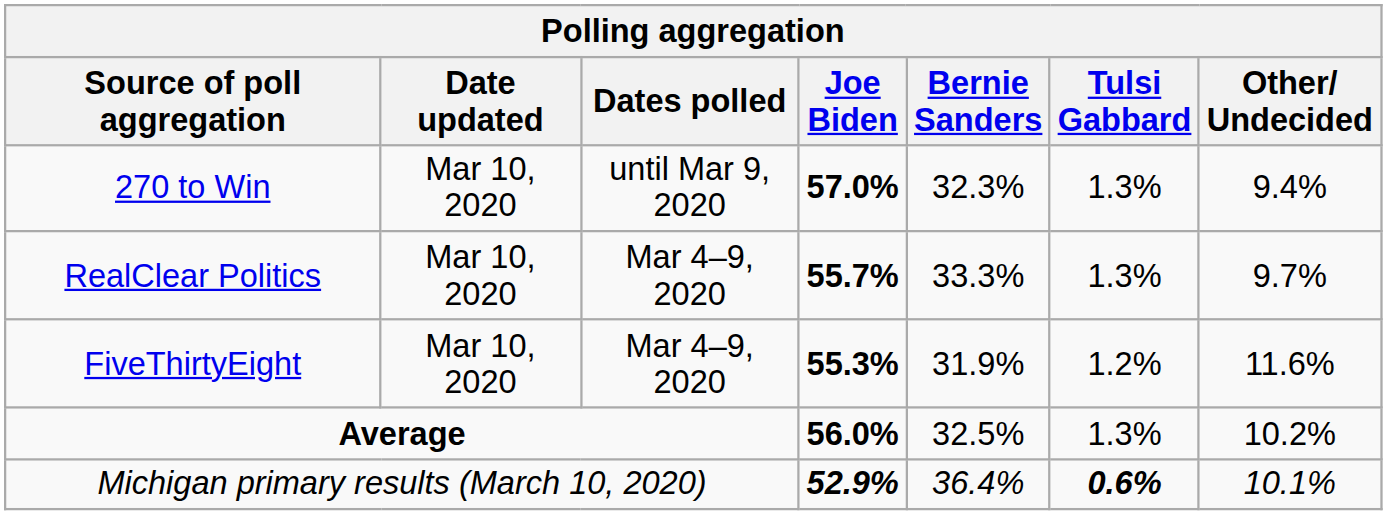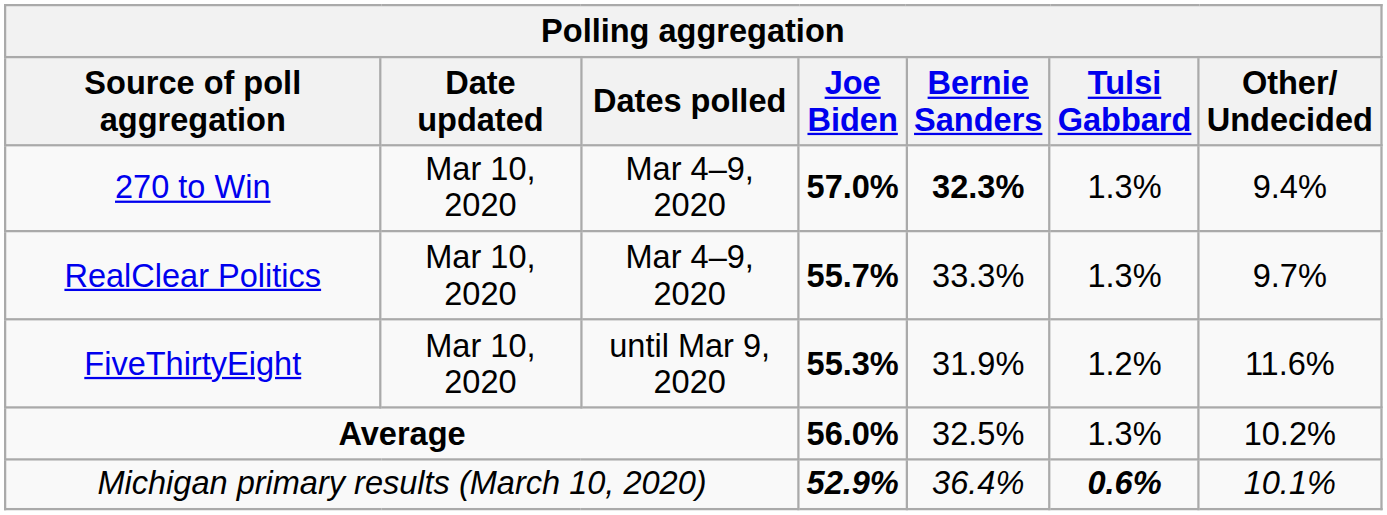270 to Win | Dates polled: until Mar 9, 2020 -> Mar 4–9, 2020
270 to Win | Bernie Sanders: normal -> bold
FiveThirtyEight | Dates polled: Mar 4–9, 2020 -> until Mar 9, 2020
